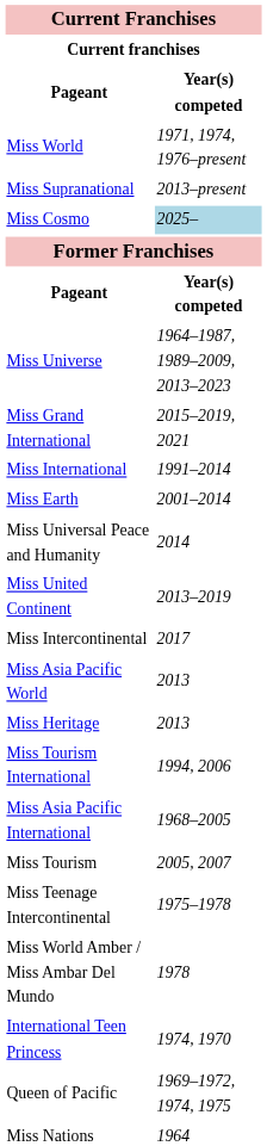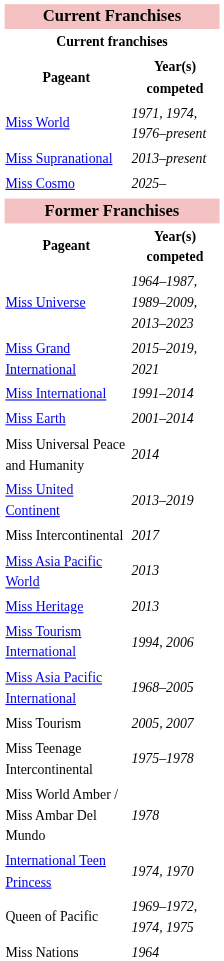Miss Cosmo | Current Franchises / Year(s) competed: lightblue background -> no background
